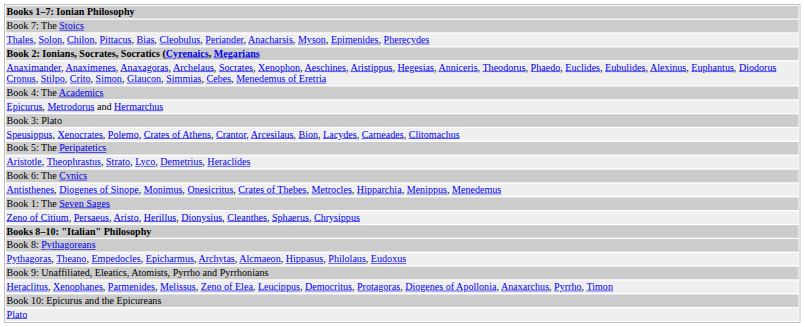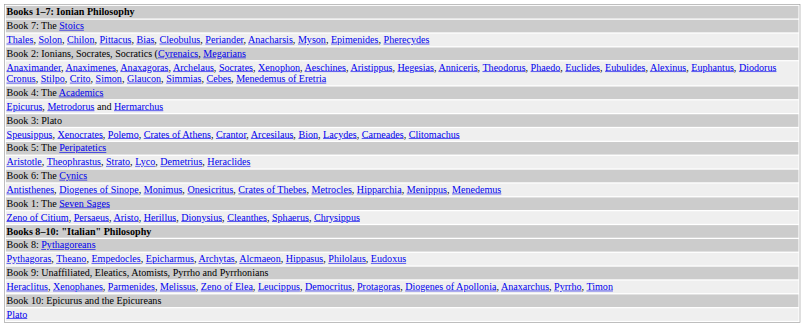row 4 | column 1: bold -> normal
